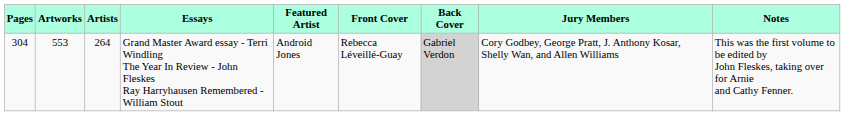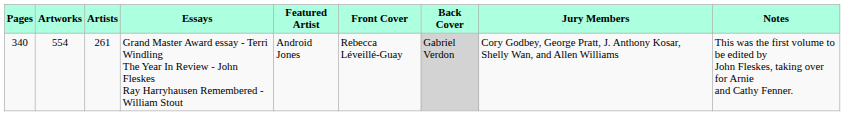row 2 | Pages: 304 -> 340
row 2 | Artworks: 553 -> 554
row 2 | Artists: 264 -> 261
